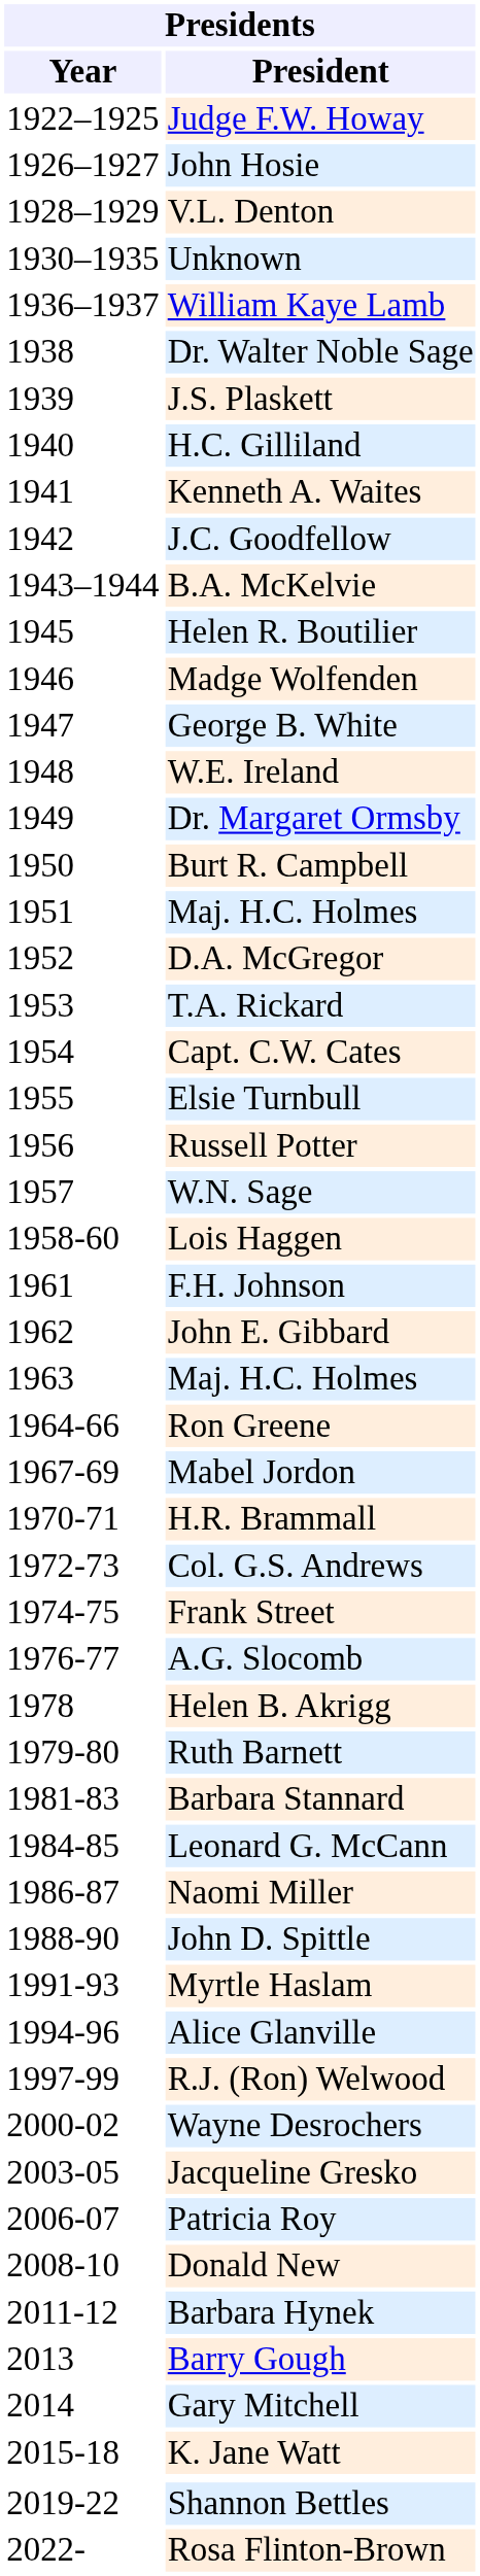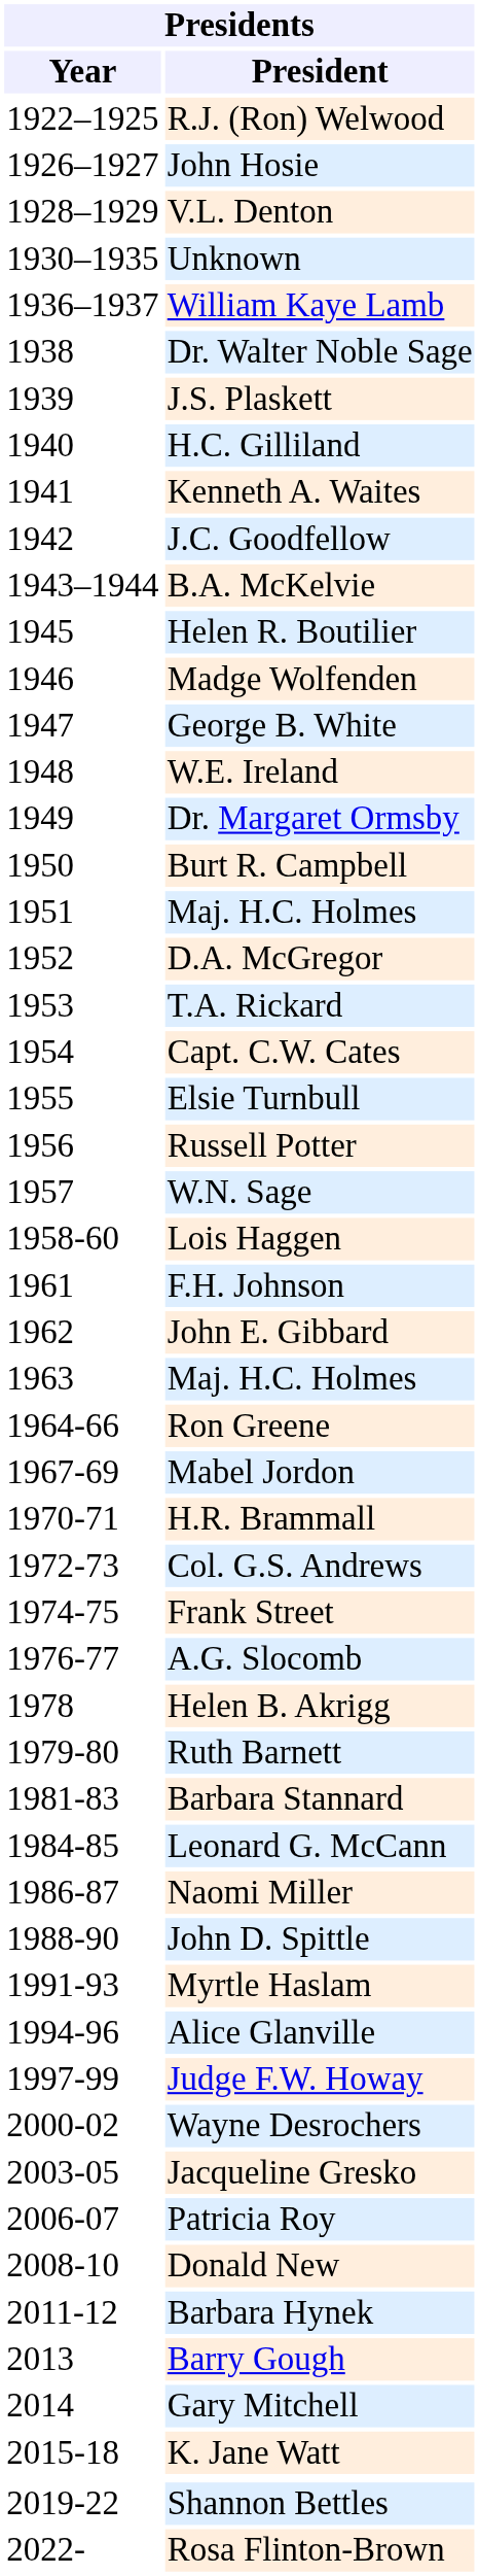row 3 | column 2: Judge F.W. Howay -> R.J. (Ron) Welwood
row 45 | column 2: R.J. (Ron) Welwood -> Judge F.W. Howay
